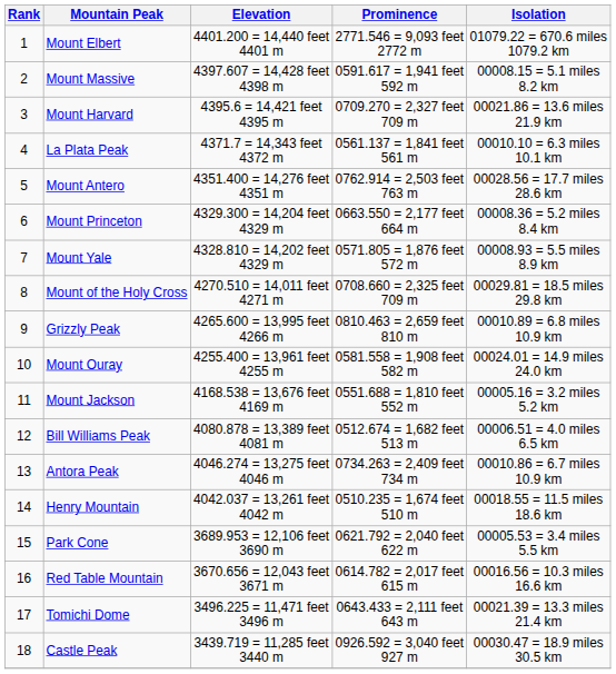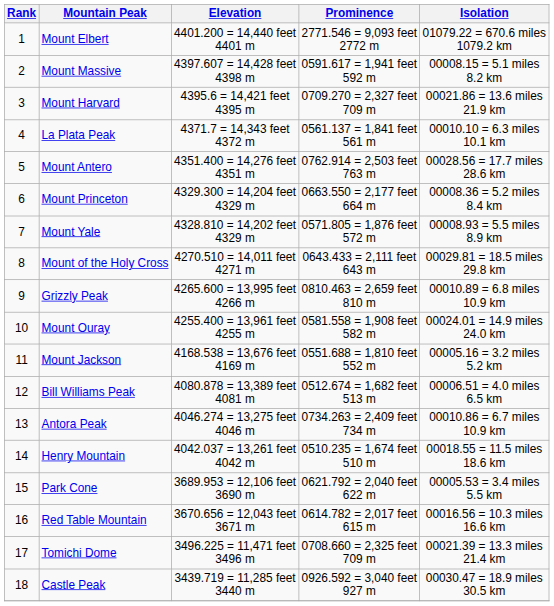Mount of the Holy Cross | Prominence: 0708.660 = 2,325 feet 709 m -> 0643.433 = 2,111 feet 643 m
Tomichi Dome | Prominence: 0643.433 = 2,111 feet 643 m -> 0708.660 = 2,325 feet 709 m
